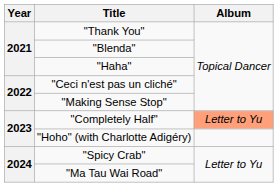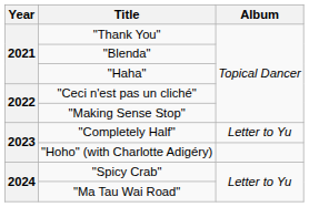"Completely Half" | Album: lightsalmon background -> no background
